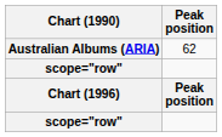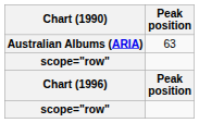Australian Albums (ARIA) | Peak position: 62 -> 63
